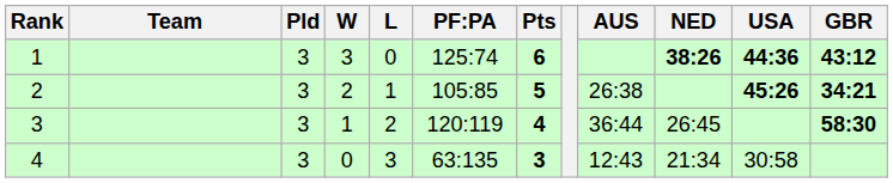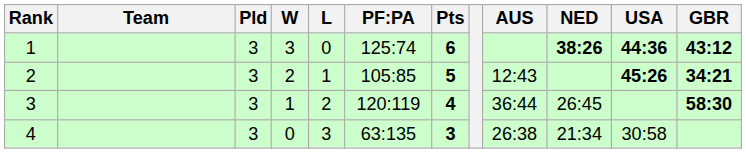row 3 | AUS: 26:38 -> 12:43
row 5 | AUS: 12:43 -> 26:38
